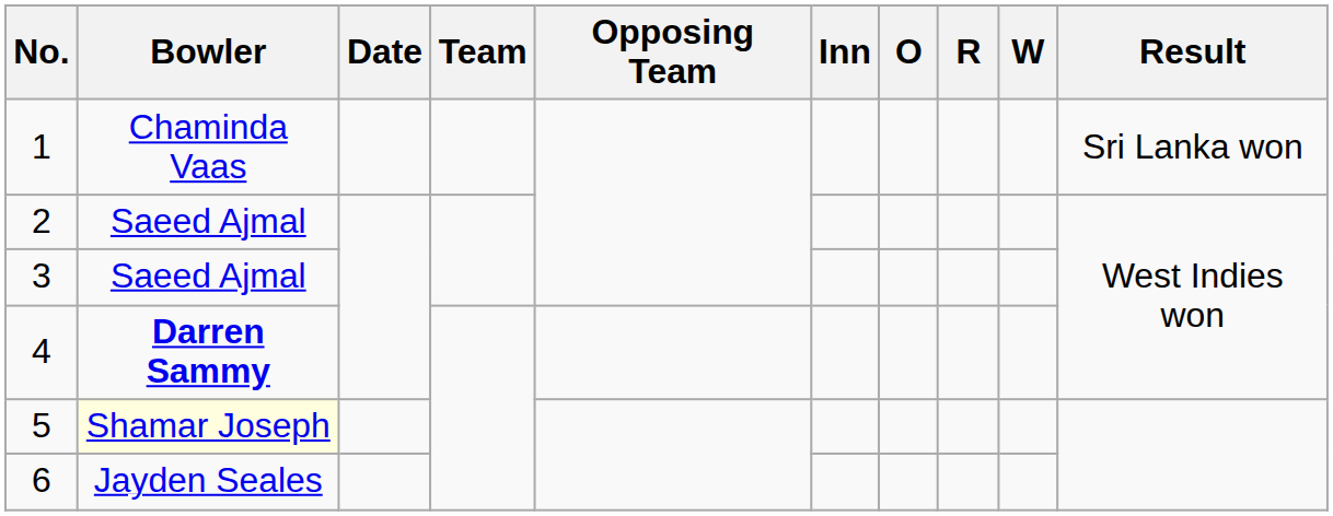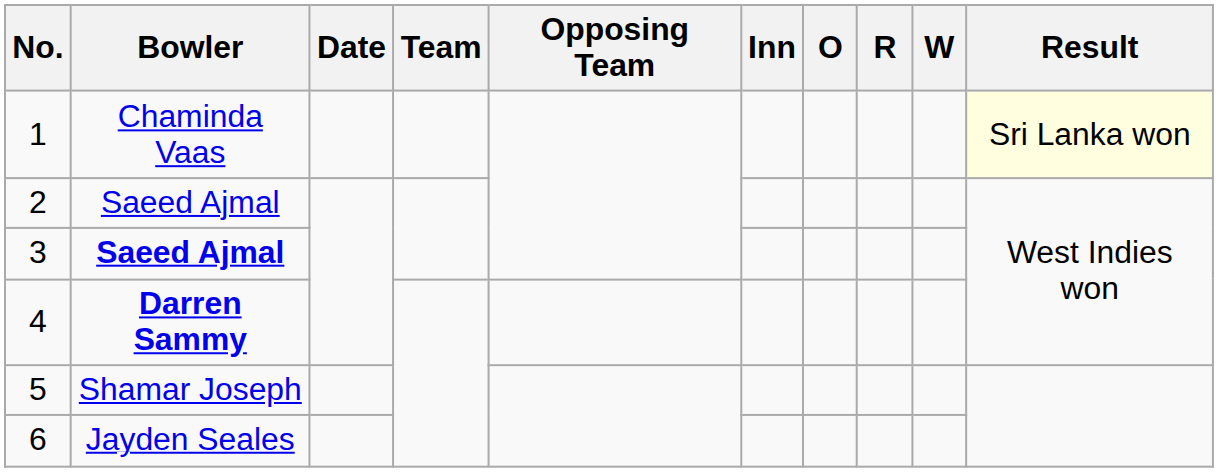1 | Result: no background -> lightyellow background
3 | Bowler: normal -> bold
5 | Bowler: lightyellow background -> no background
